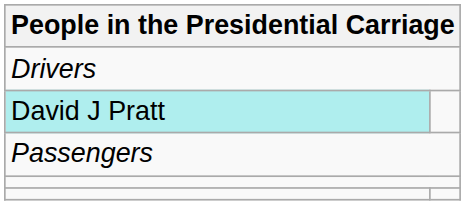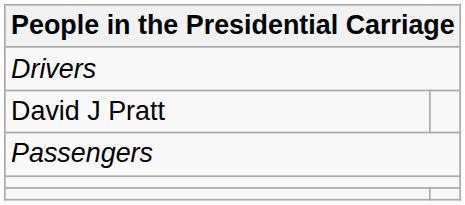row 3 | column 1: paleturquoise background -> no background
